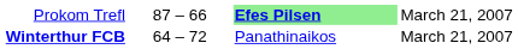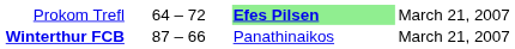Prokom Trefl | column 2: 87 – 66 -> 64 – 72
Winterthur FCB | column 2: 64 – 72 -> 87 – 66
